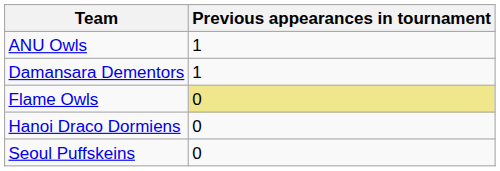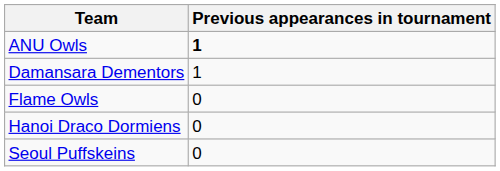ANU Owls | Previous appearances in tournament: normal -> bold
Flame Owls | Previous appearances in tournament: khaki background -> no background
